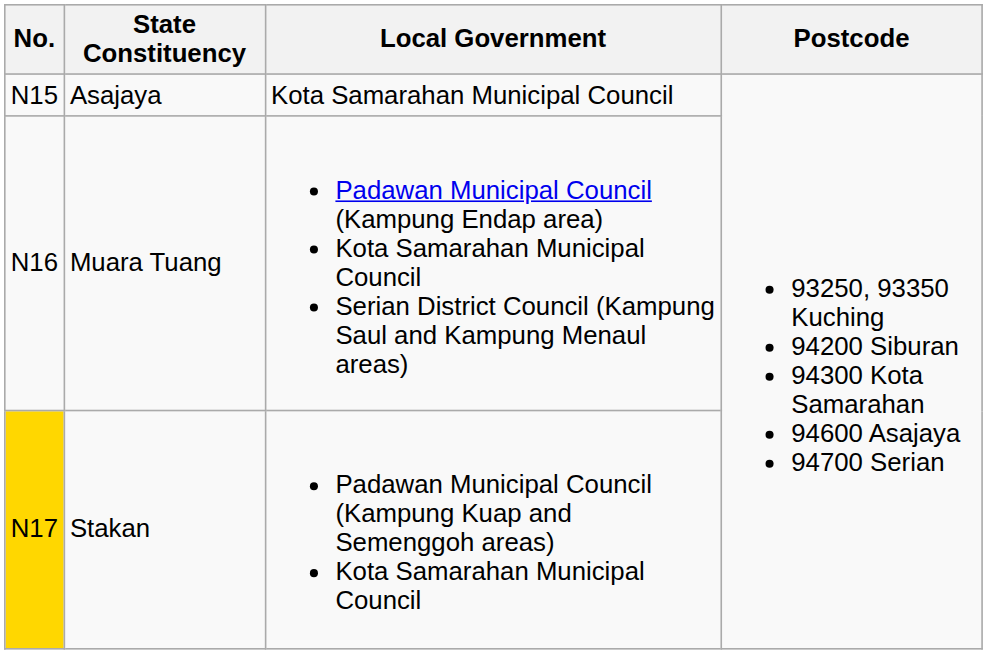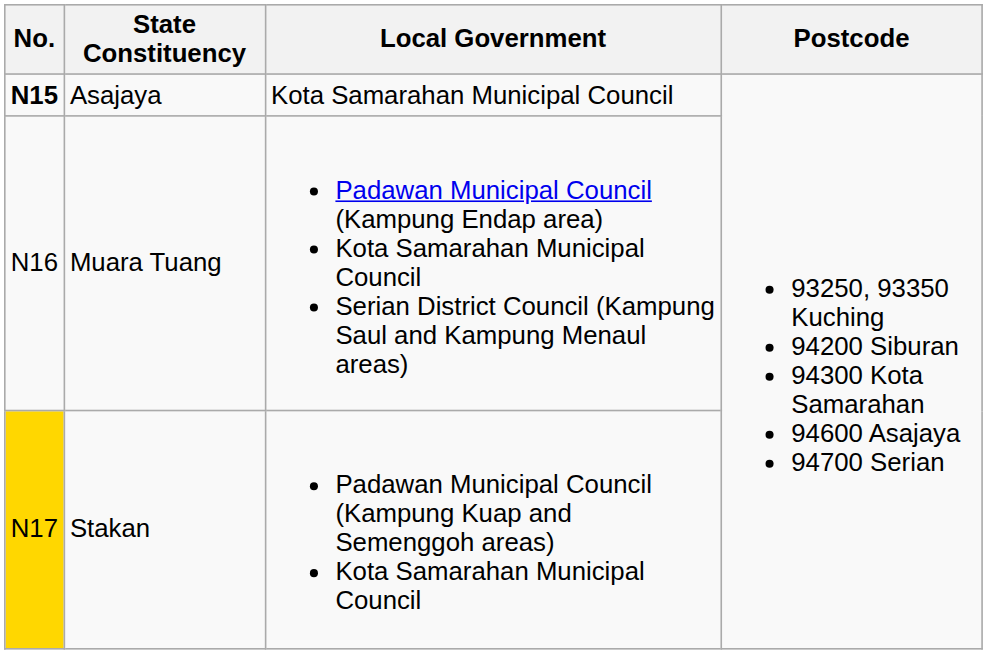Asajaya | No.: normal -> bold
